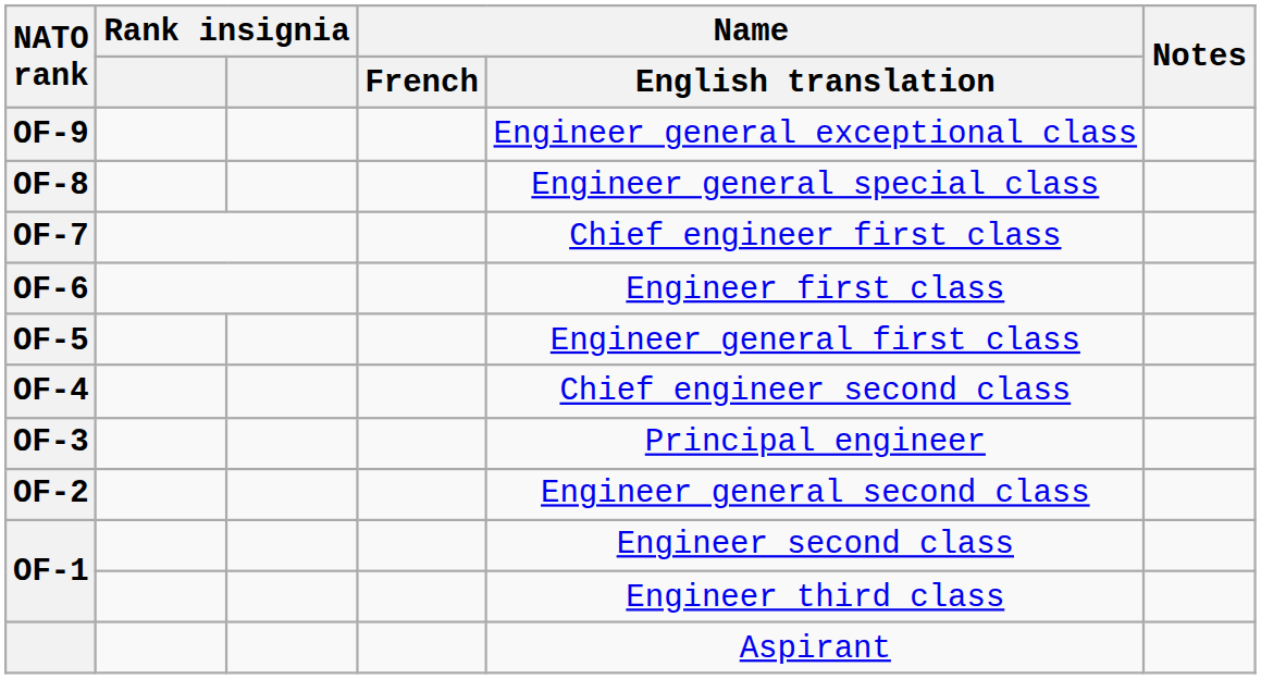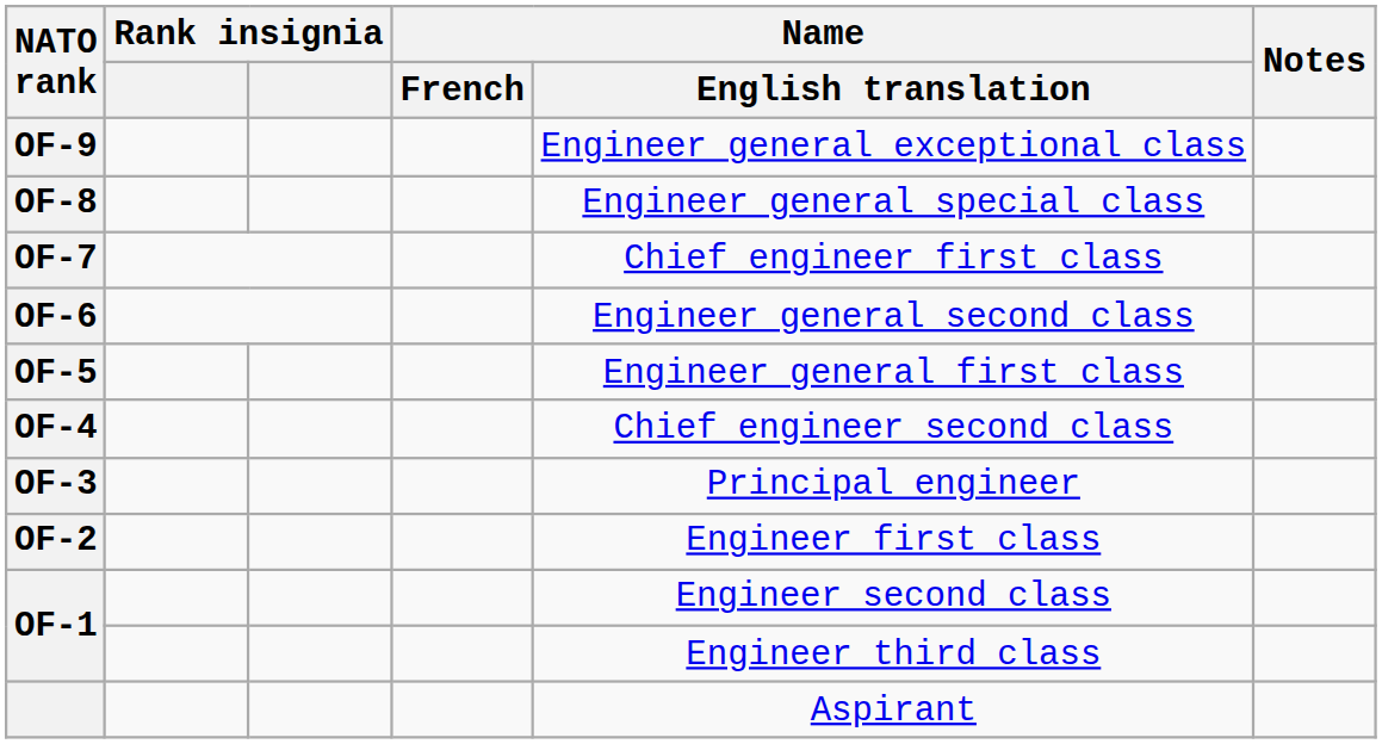OF-6 | Name / English translation: Engineer first class -> Engineer general second class
OF-2 | Name / English translation: Engineer general second class -> Engineer first class
